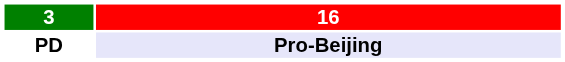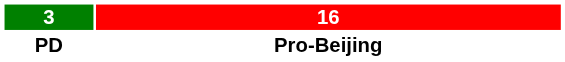PD | 16: lavender background -> no background
